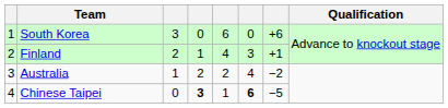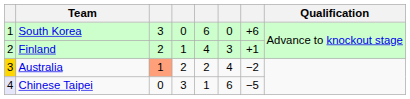Australia | column 1: no background -> gold background
Australia | column 3: no background -> lightsalmon background
Chinese Taipei | column 1: no background -> lavender background
Chinese Taipei | column 4: bold -> normal
Chinese Taipei | column 6: bold -> normal
